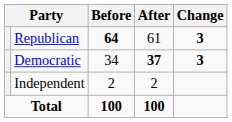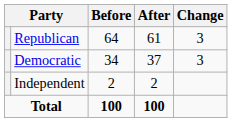Republican | Before: bold -> normal
Republican | Change: bold -> normal
Democratic | After: bold -> normal
Democratic | Change: bold -> normal
